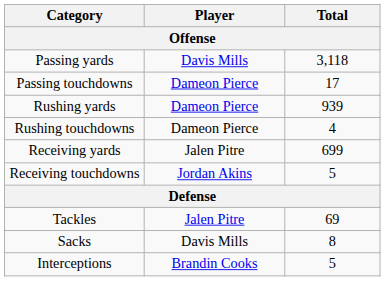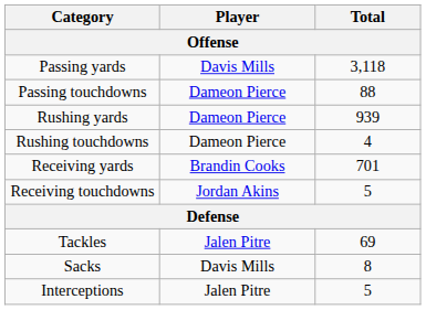Passing touchdowns | Total: 17 -> 88
Receiving yards | Player: Jalen Pitre -> Brandin Cooks
Receiving yards | Total: 699 -> 701
Interceptions | Player: Brandin Cooks -> Jalen Pitre
